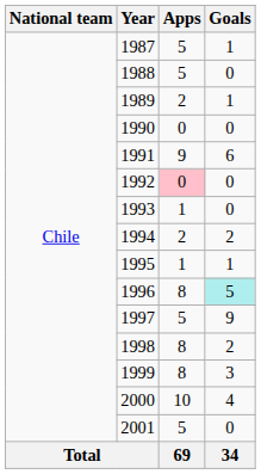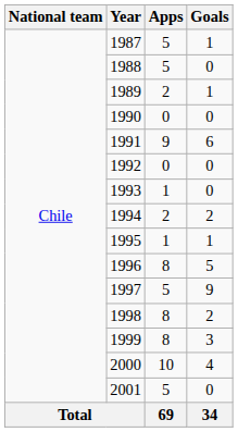1992 | Apps: pink background -> no background
1996 | Goals: paleturquoise background -> no background
